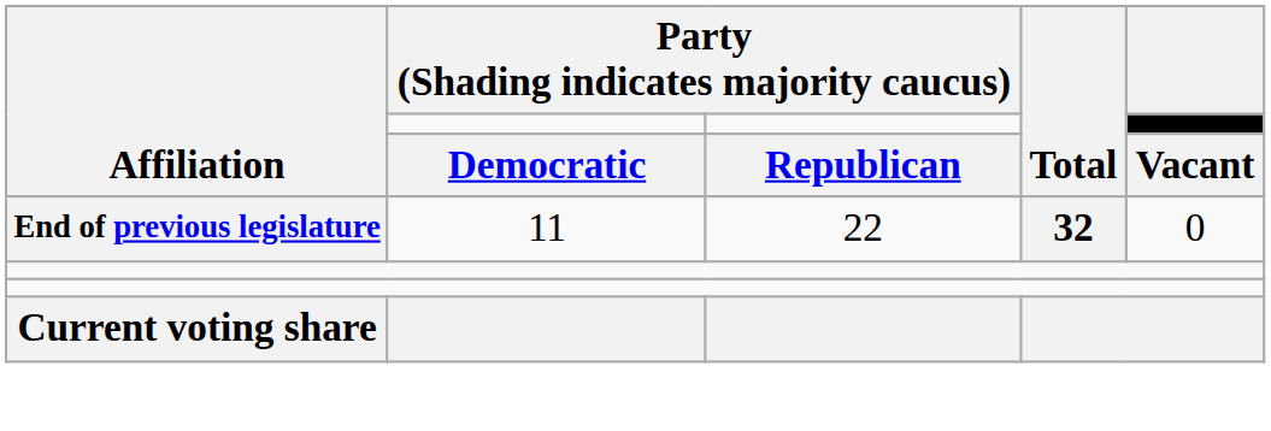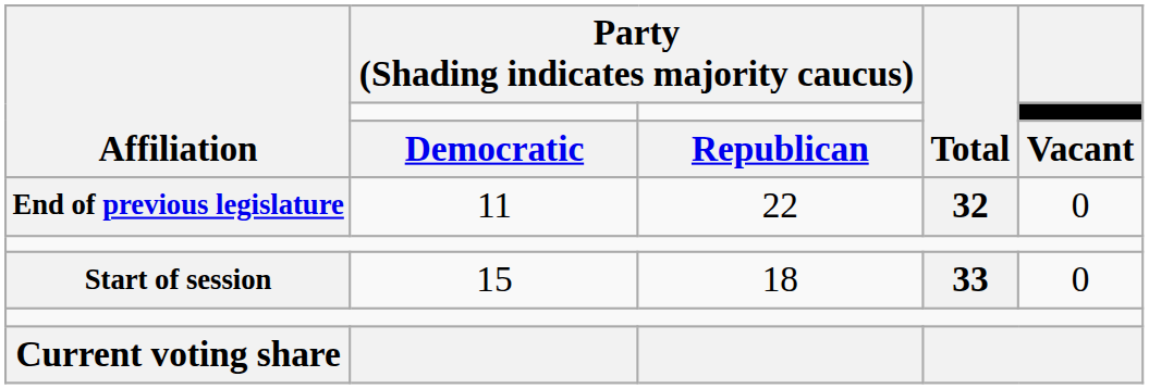+ row: Start of session | 15 | 18 | 33 | 0
